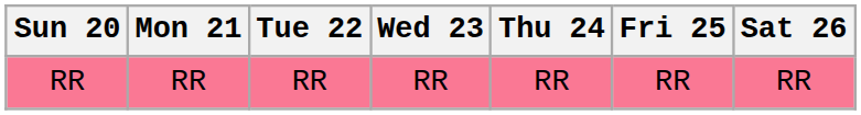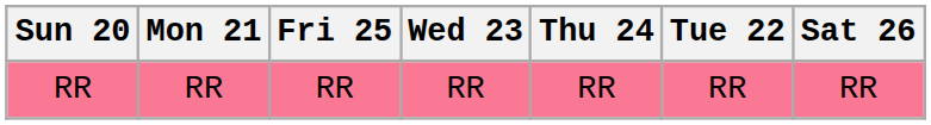columns swapped: Tue 22 <-> Fri 25
